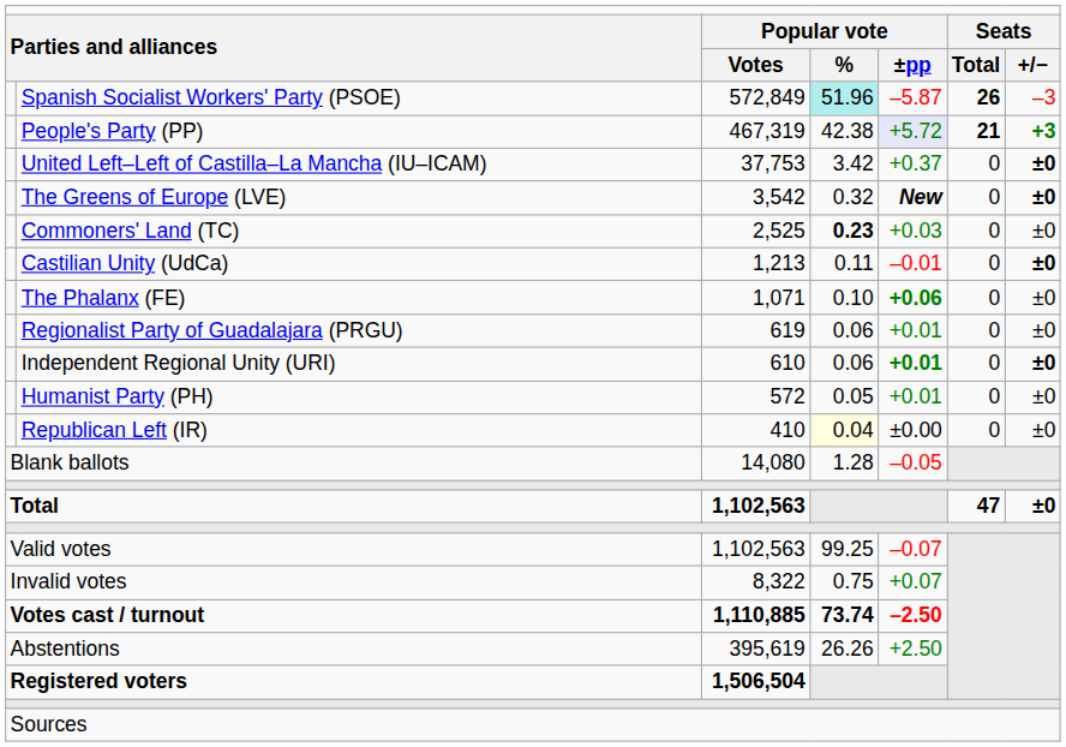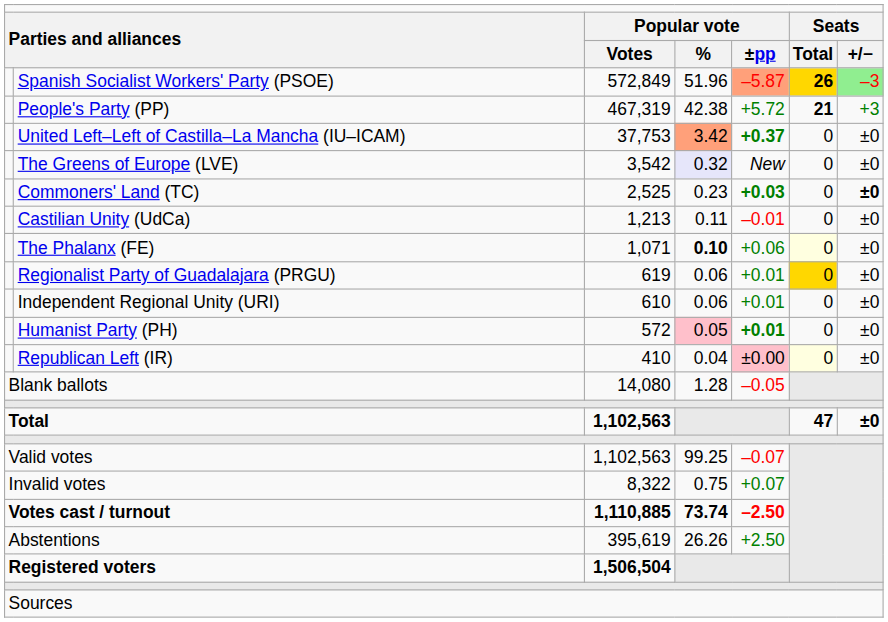Spanish Socialist Workers' Party (PSOE) | column 4: paleturquoise background -> no background
Spanish Socialist Workers' Party (PSOE) | column 5: no background -> lightsalmon background
Spanish Socialist Workers' Party (PSOE) | column 6: no background -> gold background
Spanish Socialist Workers' Party (PSOE) | column 7: no background -> lightgreen background
People's Party (PP) | column 5: lavender background -> no background
People's Party (PP) | column 7: bold -> normal
United Left–Left of Castilla–La Mancha (IU–ICAM) | column 4: no background -> lightsalmon background
United Left–Left of Castilla–La Mancha (IU–ICAM) | column 5: normal -> bold
United Left–Left of Castilla–La Mancha (IU–ICAM) | column 7: bold -> normal
The Greens of Europe (LVE) | column 4: no background -> lavender background
The Greens of Europe (LVE) | column 5: bold -> normal
The Greens of Europe (LVE) | column 7: bold -> normal
Commoners' Land (TC) | column 4: bold -> normal
Commoners' Land (TC) | column 5: normal -> bold
Commoners' Land (TC) | column 7: normal -> bold
Castilian Unity (UdCa) | column 7: bold -> normal
The Phalanx (FE) | column 4: normal -> bold
The Phalanx (FE) | column 5: bold -> normal
The Phalanx (FE) | column 6: no background -> lightyellow background
Regionalist Party of Guadalajara (PRGU) | column 6: no background -> gold background
Independent Regional Unity (URI) | column 5: bold -> normal
Independent Regional Unity (URI) | column 7: bold -> normal
Humanist Party (PH) | column 4: no background -> pink background
Humanist Party (PH) | column 5: normal -> bold
Republican Left (IR) | column 4: lightyellow background -> no background
Republican Left (IR) | column 5: no background -> pink background
Republican Left (IR) | column 6: no background -> lightyellow background
